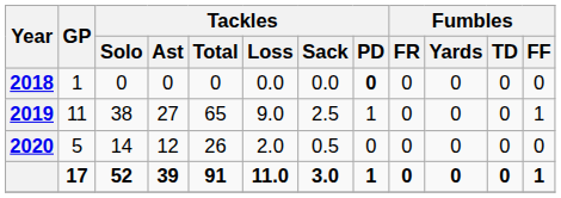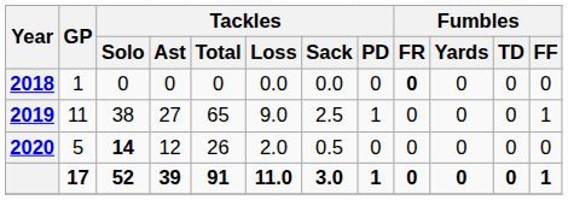2018 | Tackles / PD: bold -> normal
2018 | Fumbles / FR: normal -> bold
2020 | Tackles / Solo: normal -> bold
